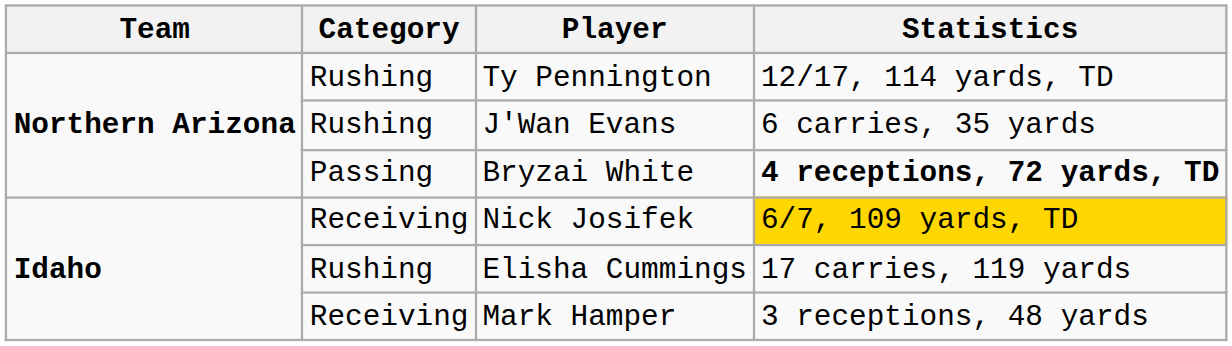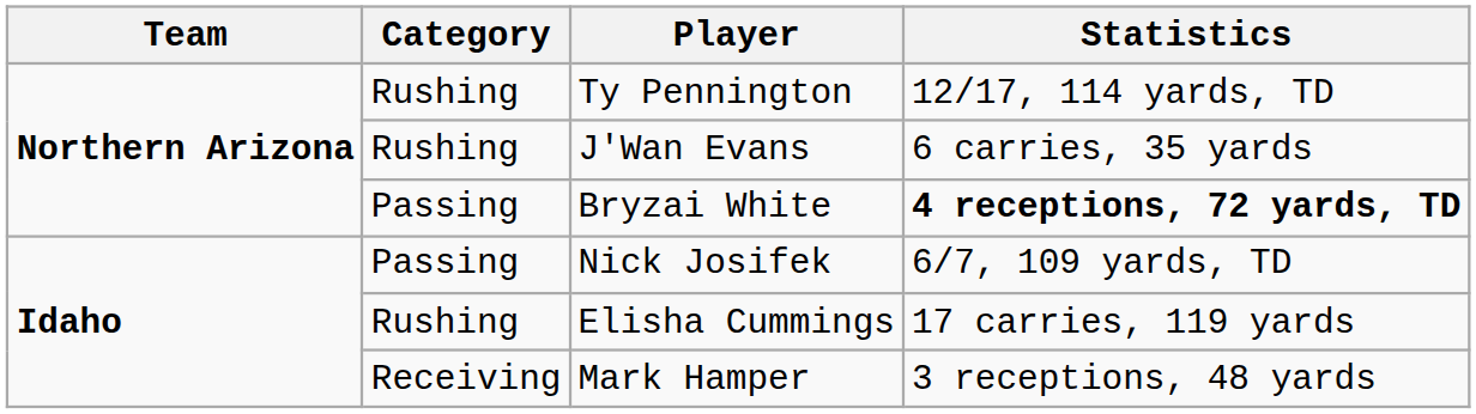Nick Josifek | Category: Receiving -> Passing
Nick Josifek | Statistics: gold background -> no background
